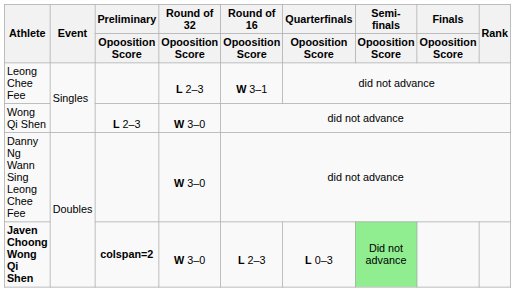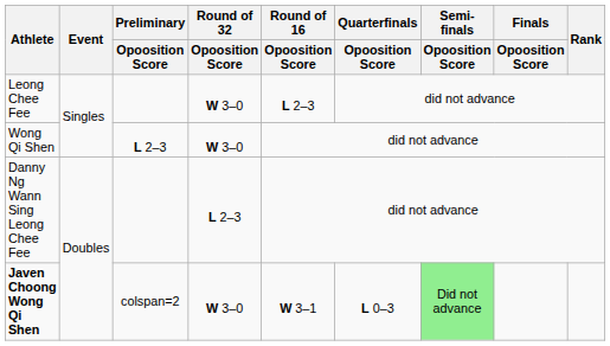Leong Chee Fee | Round of 32 / Opoosition Score: L 2–3 -> W 3–0
Leong Chee Fee | Round of 16 / Opoosition Score: W 3–1 -> L 2–3
Danny Ng Wann Sing Leong Chee Fee | Round of 32 / Opoosition Score: W 3–0 -> L 2–3
Javen Choong Wong Qi Shen | Preliminary / Opoosition Score: bold -> normal
Javen Choong Wong Qi Shen | Round of 16 / Opoosition Score: L 2–3 -> W 3–1
